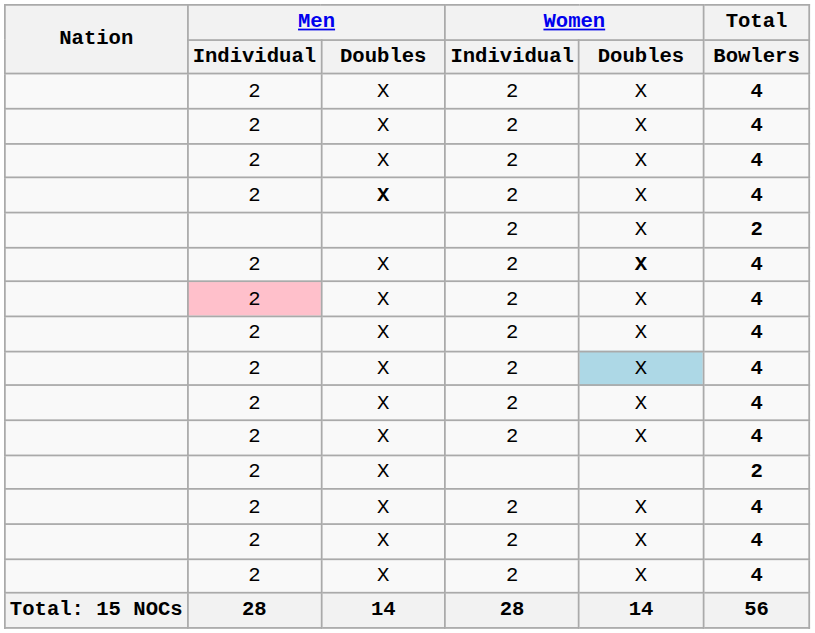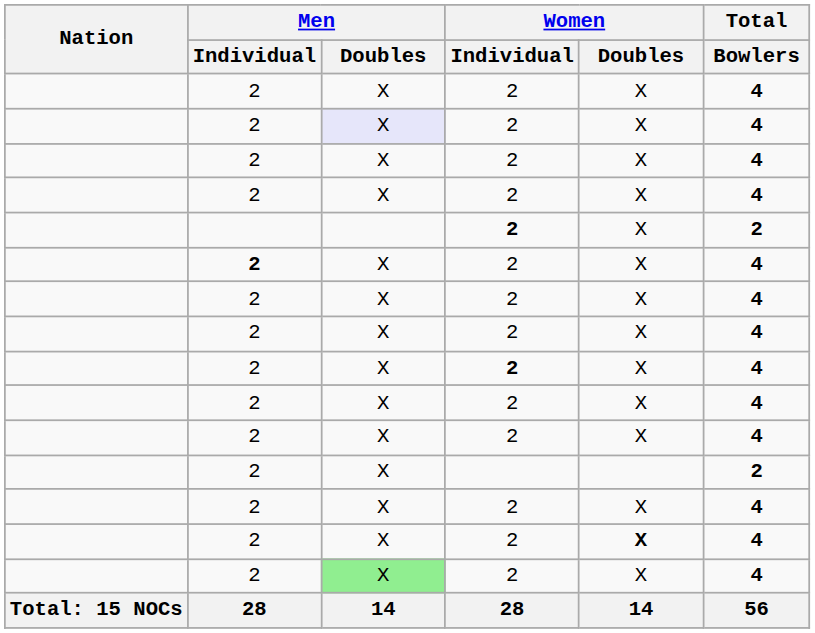row 4 | Men / Doubles: no background -> lavender background
row 6 | Men / Doubles: bold -> normal
row 7 | Women / Individual: normal -> bold
row 8 | Men / Individual: normal -> bold
row 8 | Women / Doubles: bold -> normal
row 9 | Men / Individual: pink background -> no background
row 11 | Women / Individual: normal -> bold
row 11 | Women / Doubles: lightblue background -> no background
row 16 | Women / Doubles: normal -> bold
row 17 | Men / Doubles: no background -> lightgreen background
